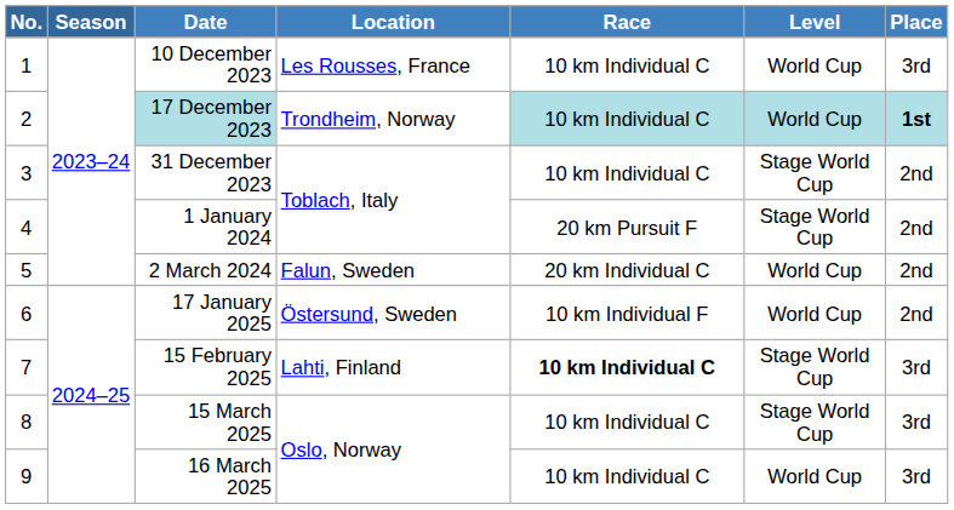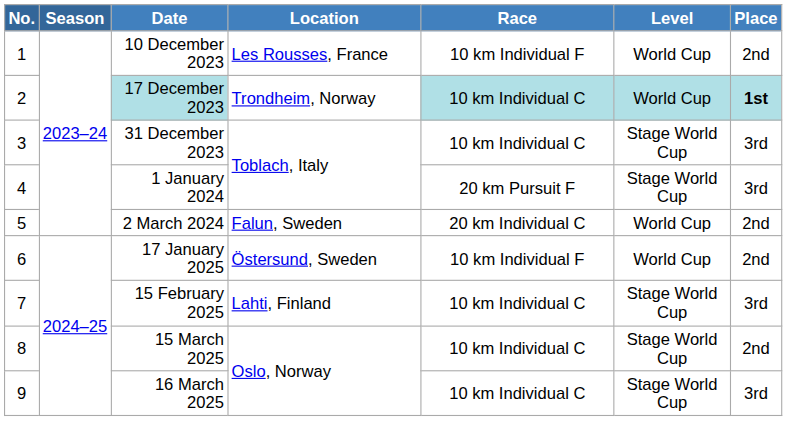10 December 2023 | Race: 10 km Individual C -> 10 km Individual F
10 December 2023 | Place: 3rd -> 2nd
31 December 2023 | Place: 2nd -> 3rd
1 January 2024 | Place: 2nd -> 3rd
15 February 2025 | Race: bold -> normal
15 March 2025 | Place: 3rd -> 2nd
16 March 2025 | Level: World Cup -> Stage World Cup
